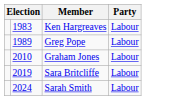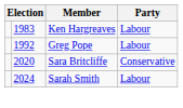Greg Pope | column 2: 1989 -> 1992
- row: 2010 | Graham Jones | Labour
Sara Britcliffe | column 2: 2019 -> 2020
Sara Britcliffe | Party: Labour -> Conservative
